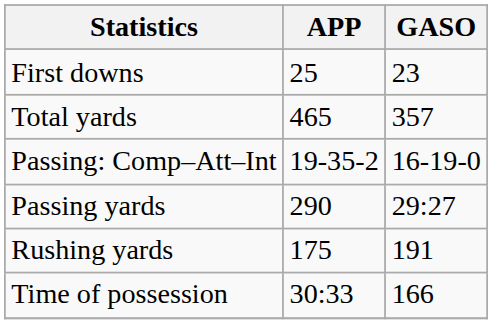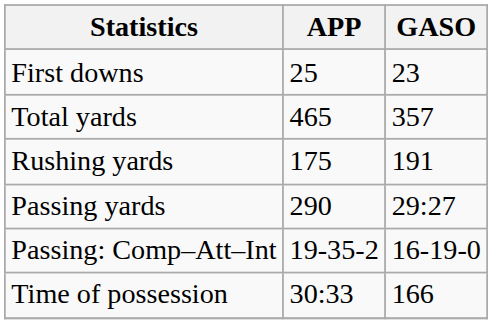rows swapped: Rushing yards <-> Passing: Comp–Att–Int
